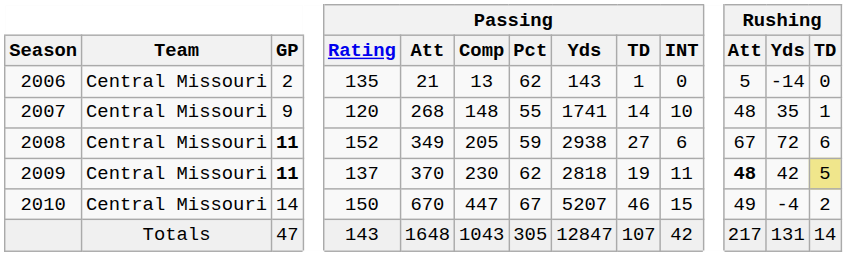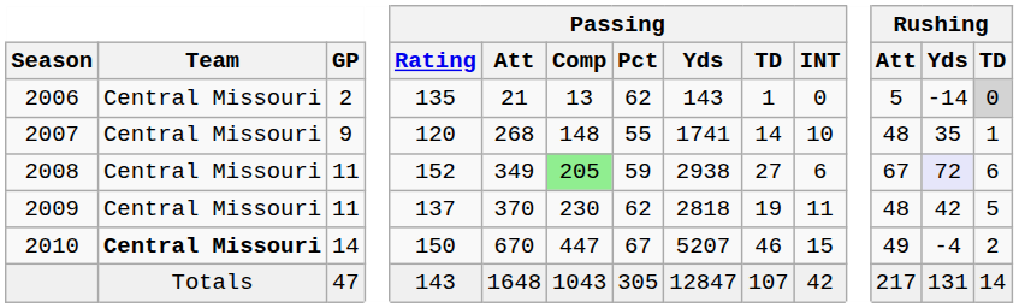2006 | Rushing / TD: no background -> lightgrey background
2008 | GP: bold -> normal
2008 | Passing / Comp: no background -> lightgreen background
2008 | Rushing / Yds: no background -> lavender background
2009 | GP: bold -> normal
2009 | Rushing / Att: bold -> normal
2009 | Rushing / TD: khaki background -> no background
2010 | Team: normal -> bold
